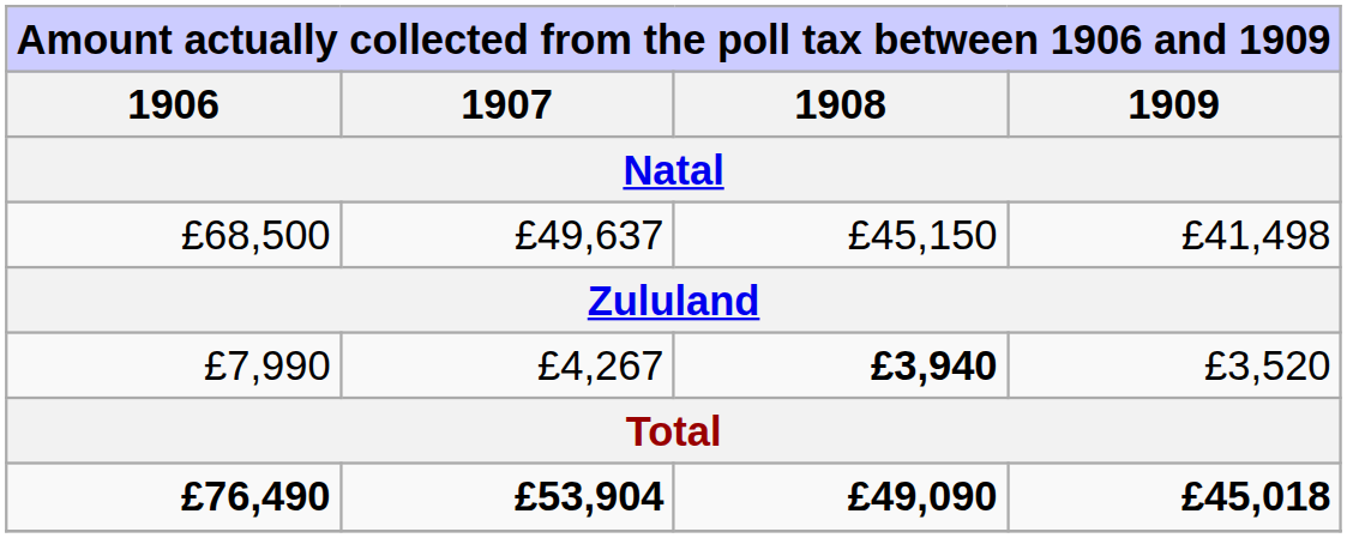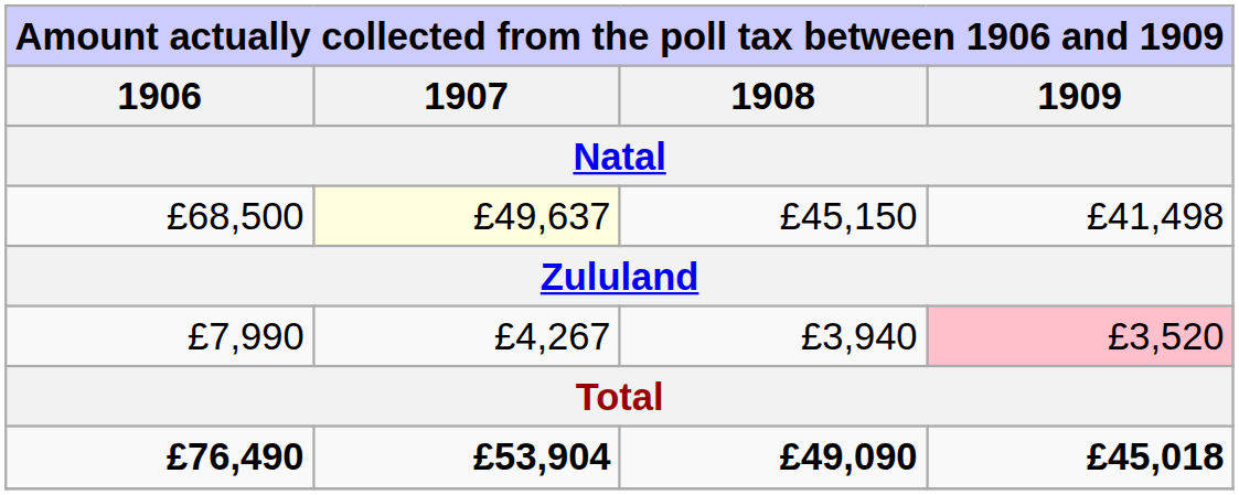£68,500 | 1907: no background -> lightyellow background
£7,990 | 1908: bold -> normal
£7,990 | 1909: no background -> pink background
